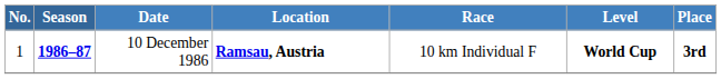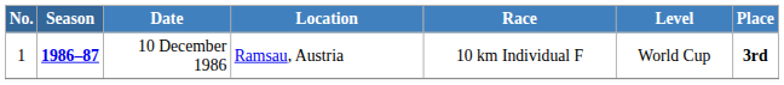10 December 1986 | Location: bold -> normal
10 December 1986 | Level: bold -> normal
